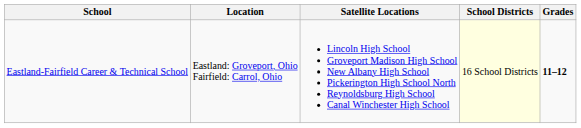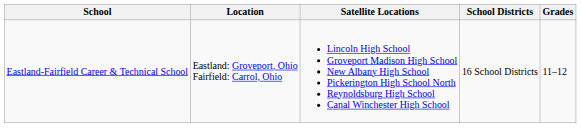row 2 | School Districts: lightyellow background -> no background
row 2 | Grades: bold -> normal
